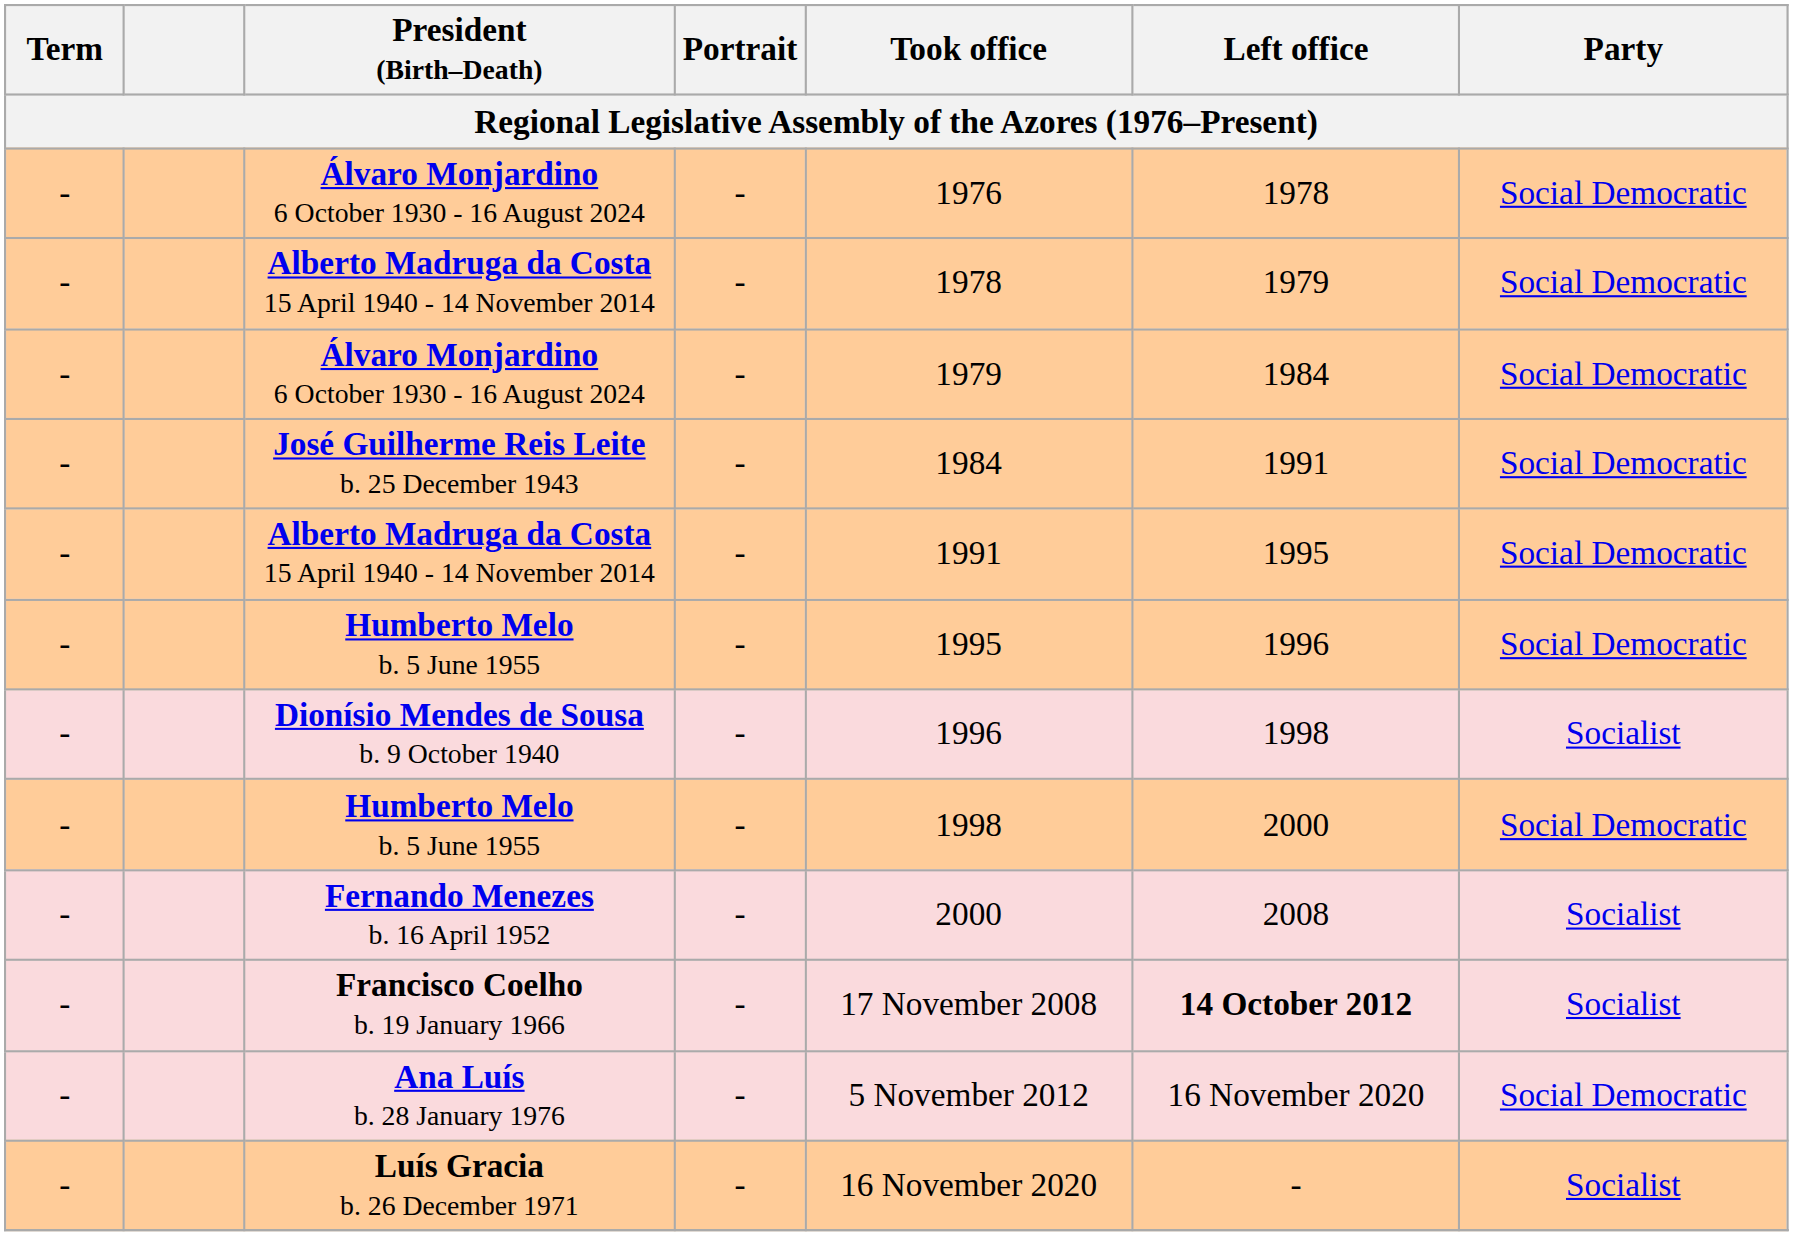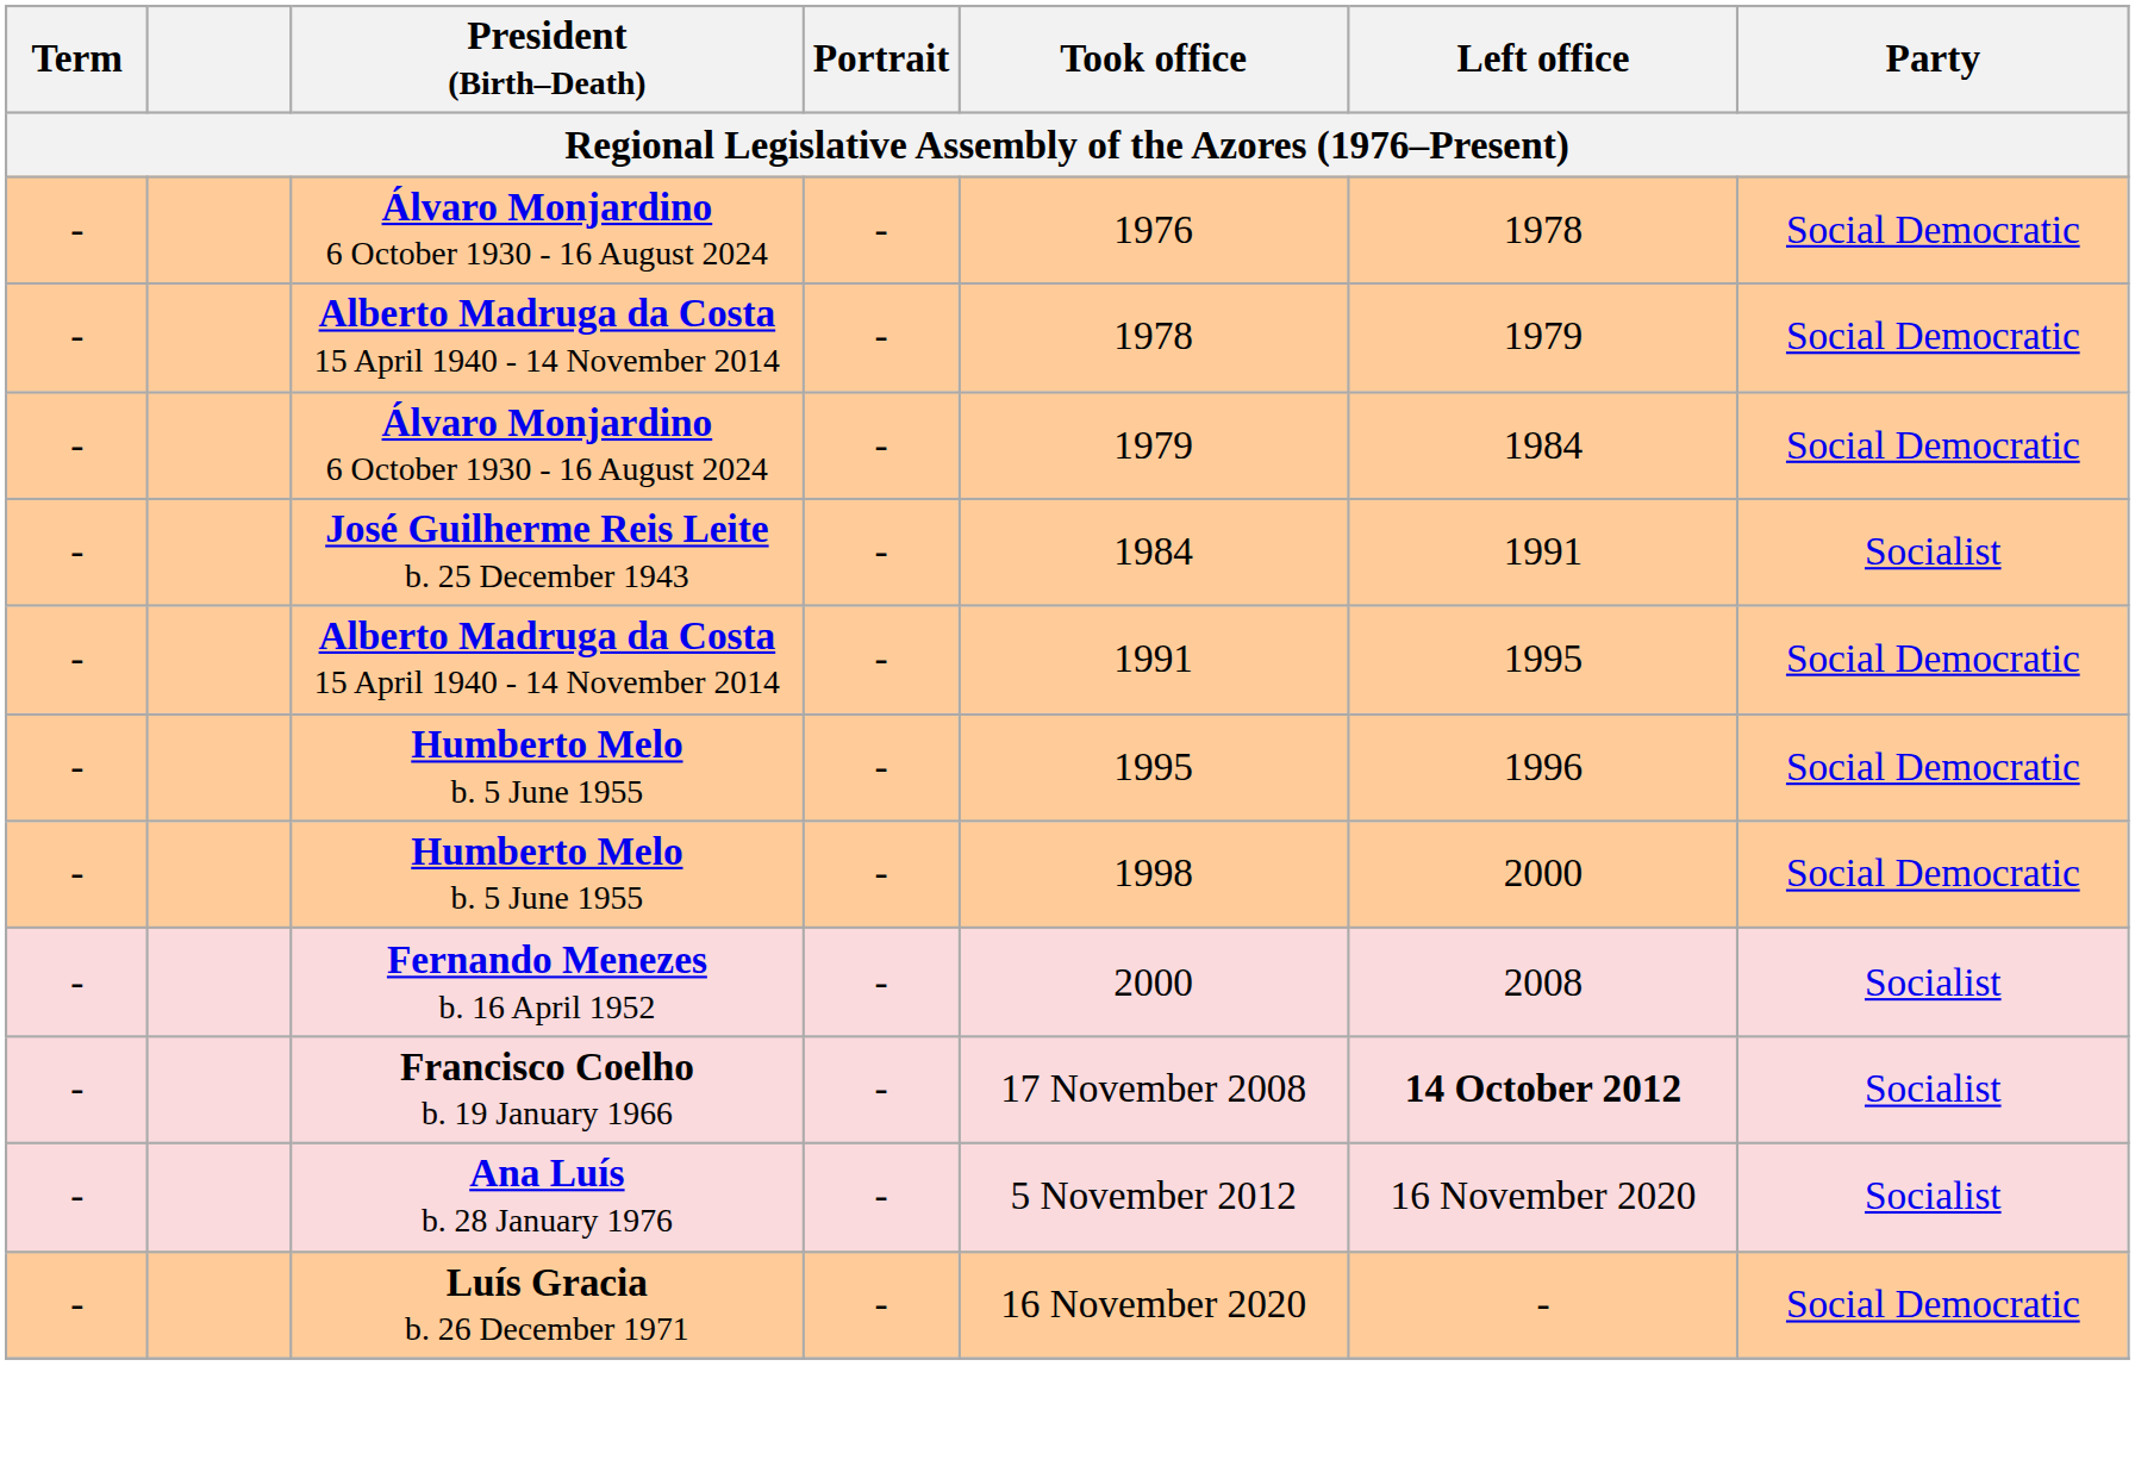José Guilherme Reis Leite b. 25 December 1943 | Party: Social Democratic -> Socialist
- row: - | Dionísio Mendes de Sousa b. 9 October 1940 | - | 1996 | 1998 | Socialist
Ana Luís b. 28 January 1976 | Party: Social Democratic -> Socialist
Luís Gracia b. 26 December 1971 | Party: Socialist -> Social Democratic
